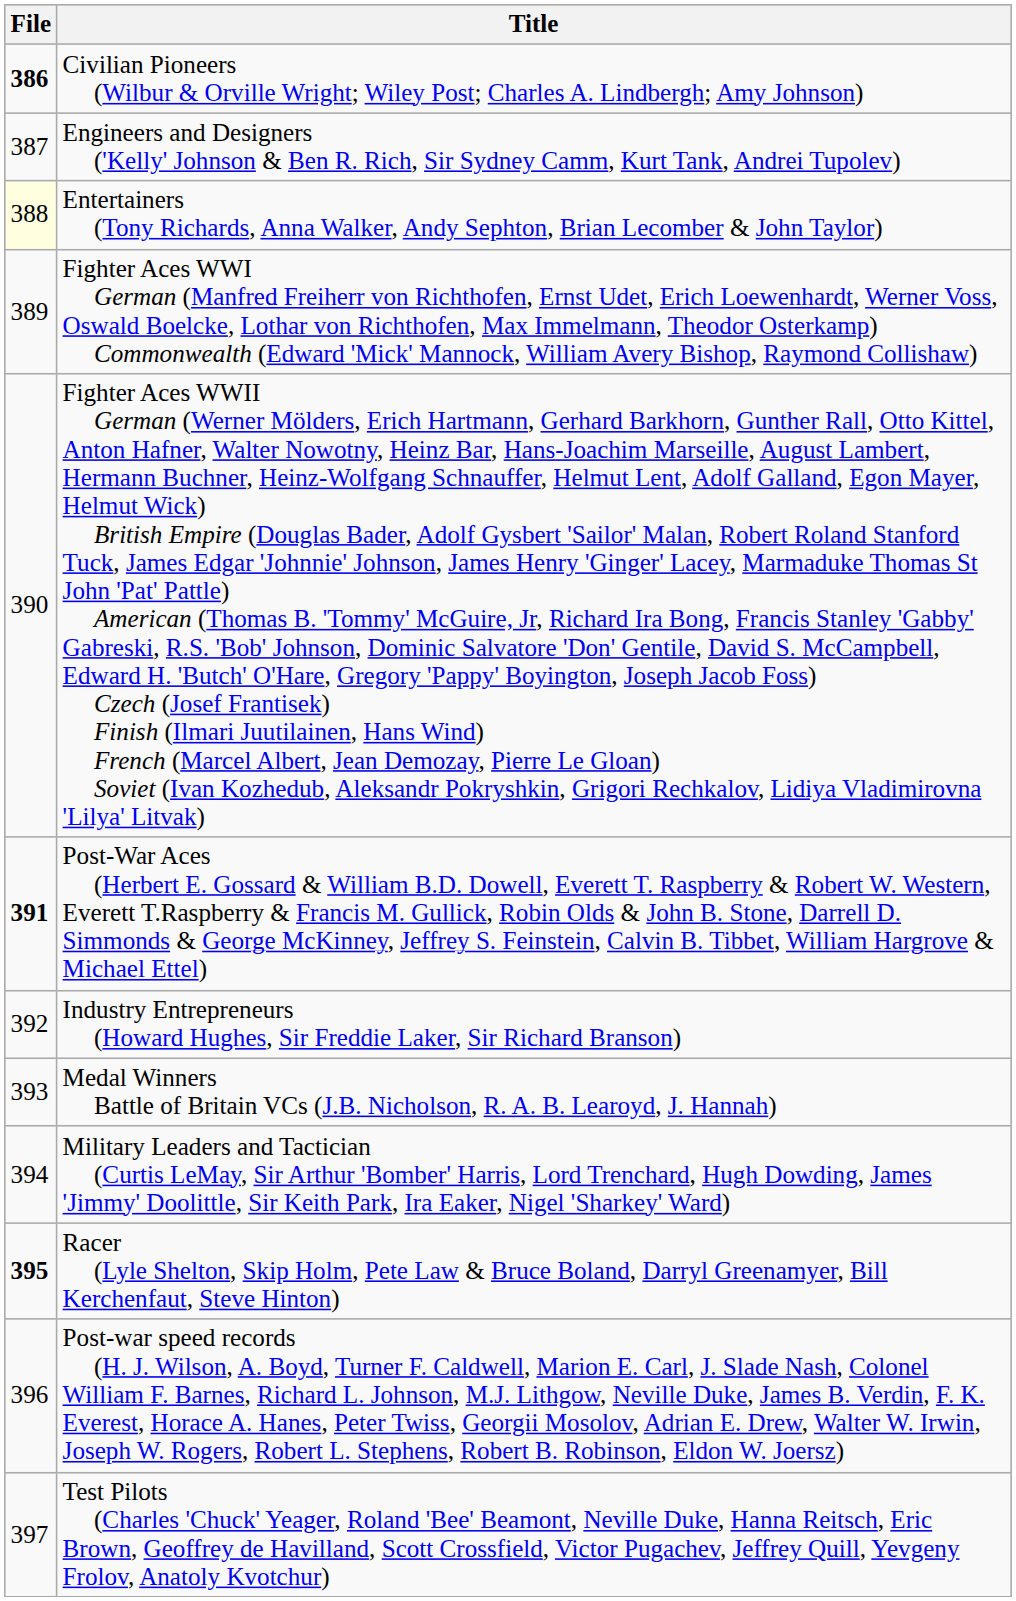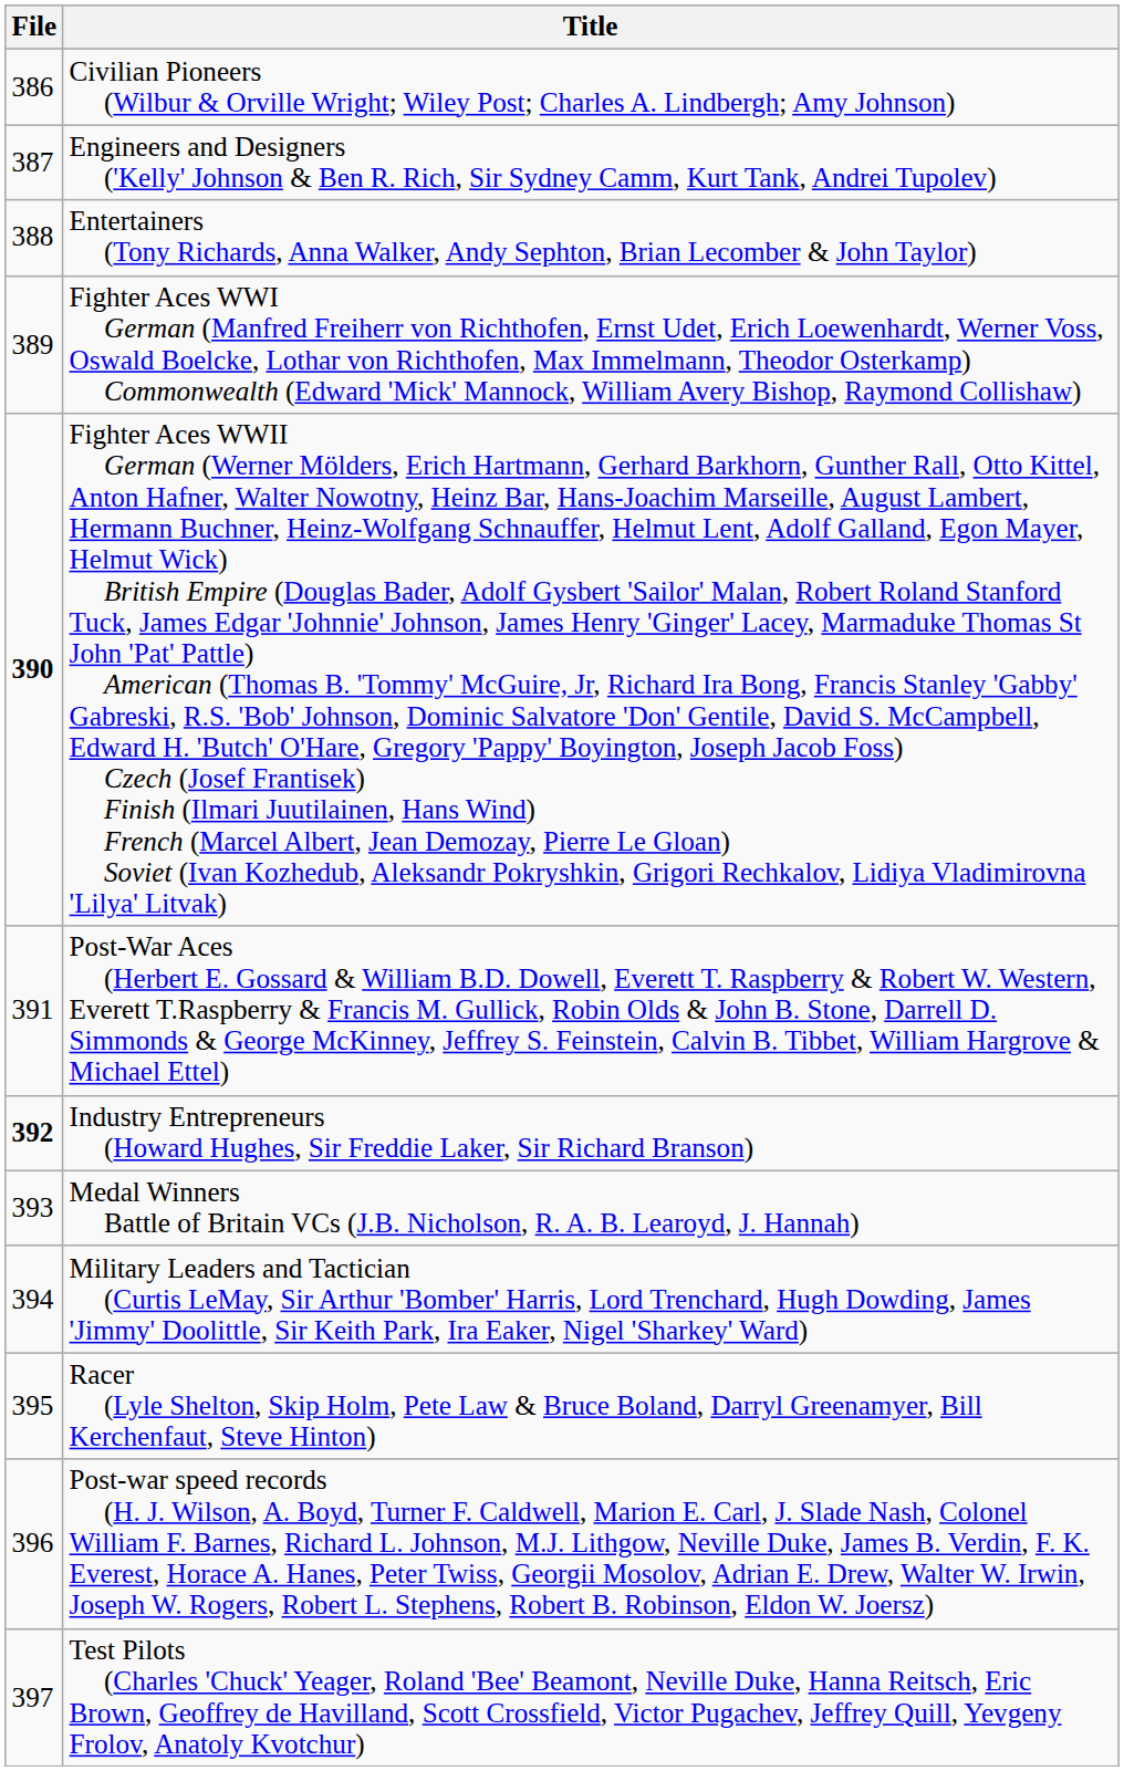row 2 | File: bold -> normal
row 4 | File: lightyellow background -> no background
row 6 | File: normal -> bold
row 7 | File: bold -> normal
row 8 | File: normal -> bold
row 11 | File: bold -> normal
